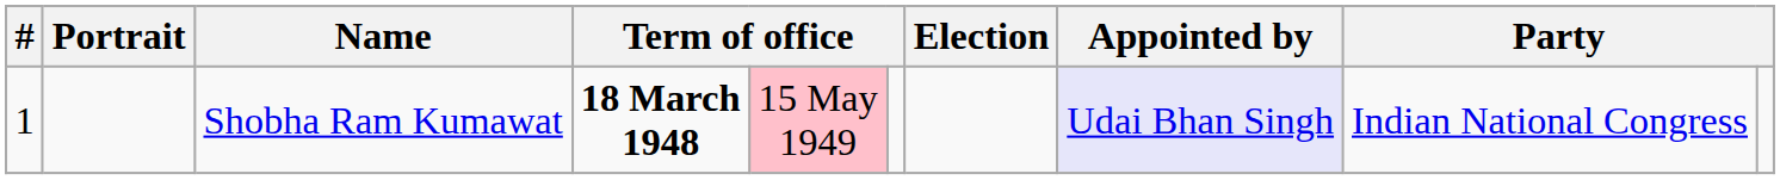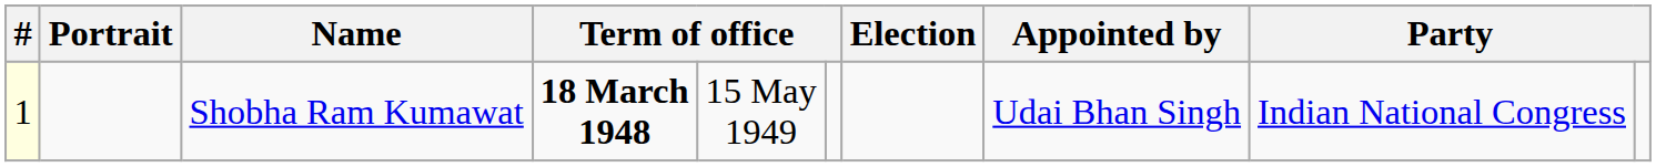Shobha Ram Kumawat | #: no background -> lightyellow background
Shobha Ram Kumawat | column 5: pink background -> no background
Shobha Ram Kumawat | Appointed by: lavender background -> no background
